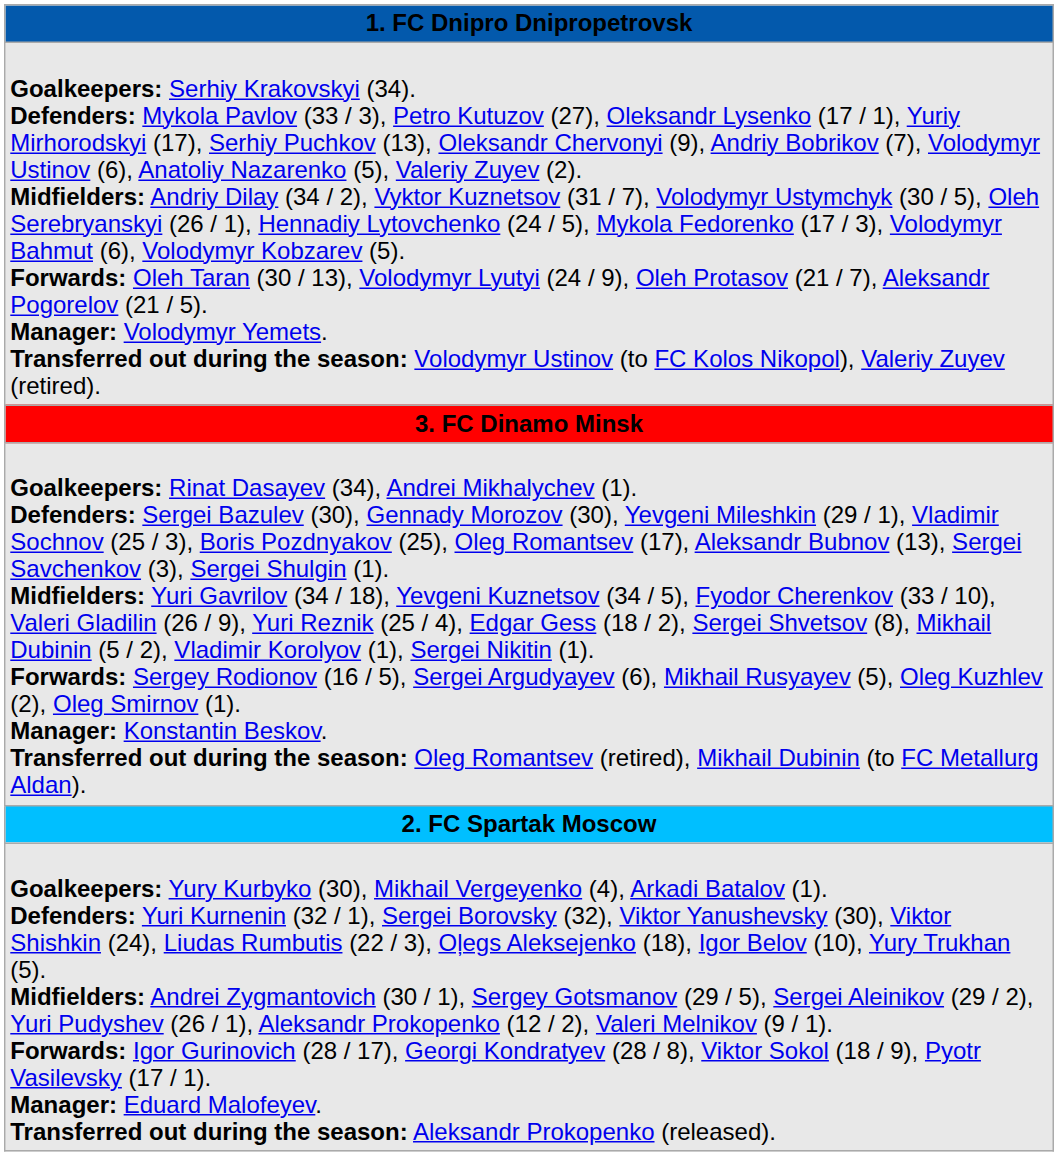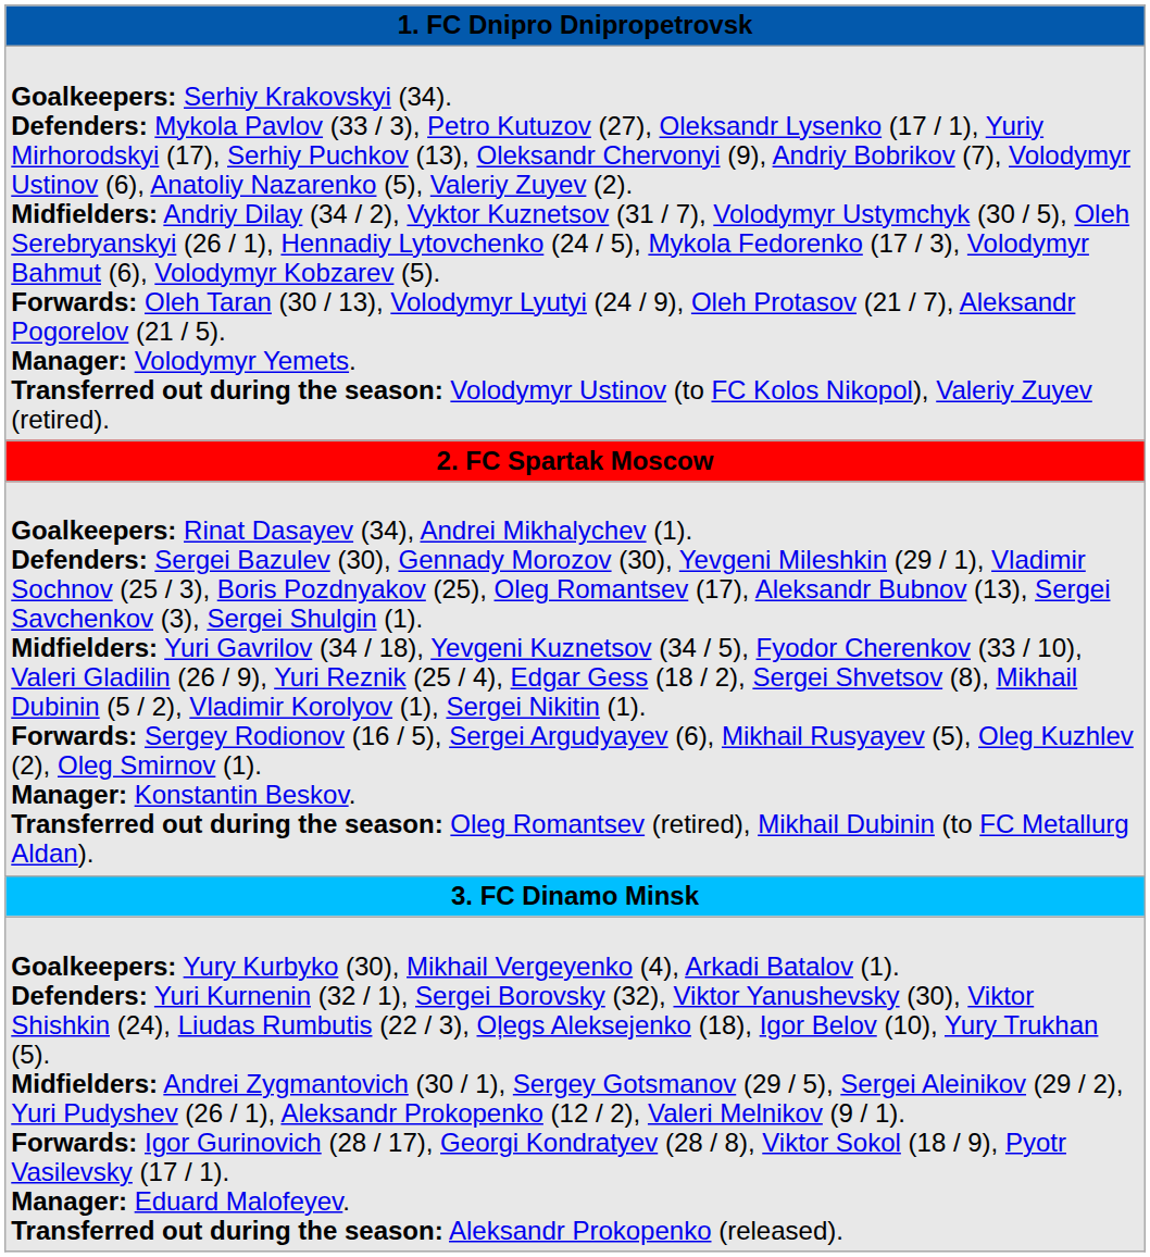row 3 | column 1: 3. FC Dinamo Minsk -> 2. FC Spartak Moscow
row 5 | column 1: 2. FC Spartak Moscow -> 3. FC Dinamo Minsk
